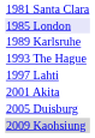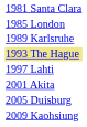1985 London | column 1: lavender background -> no background
1993 The Hague | column 1: no background -> khaki background
2009 Kaohsiung | column 1: lightgrey background -> no background
